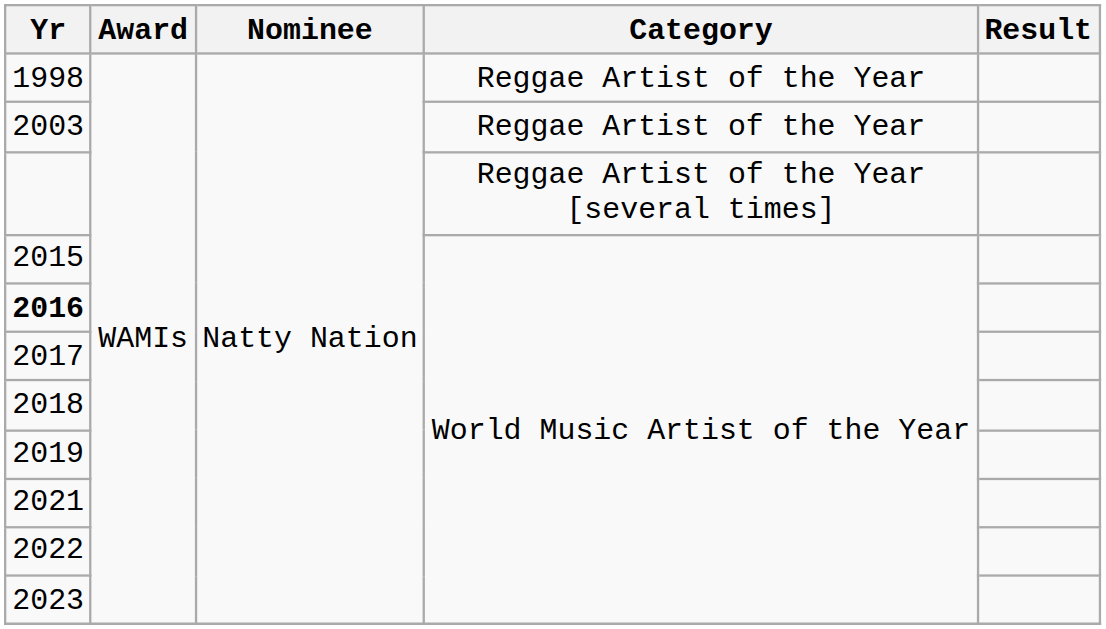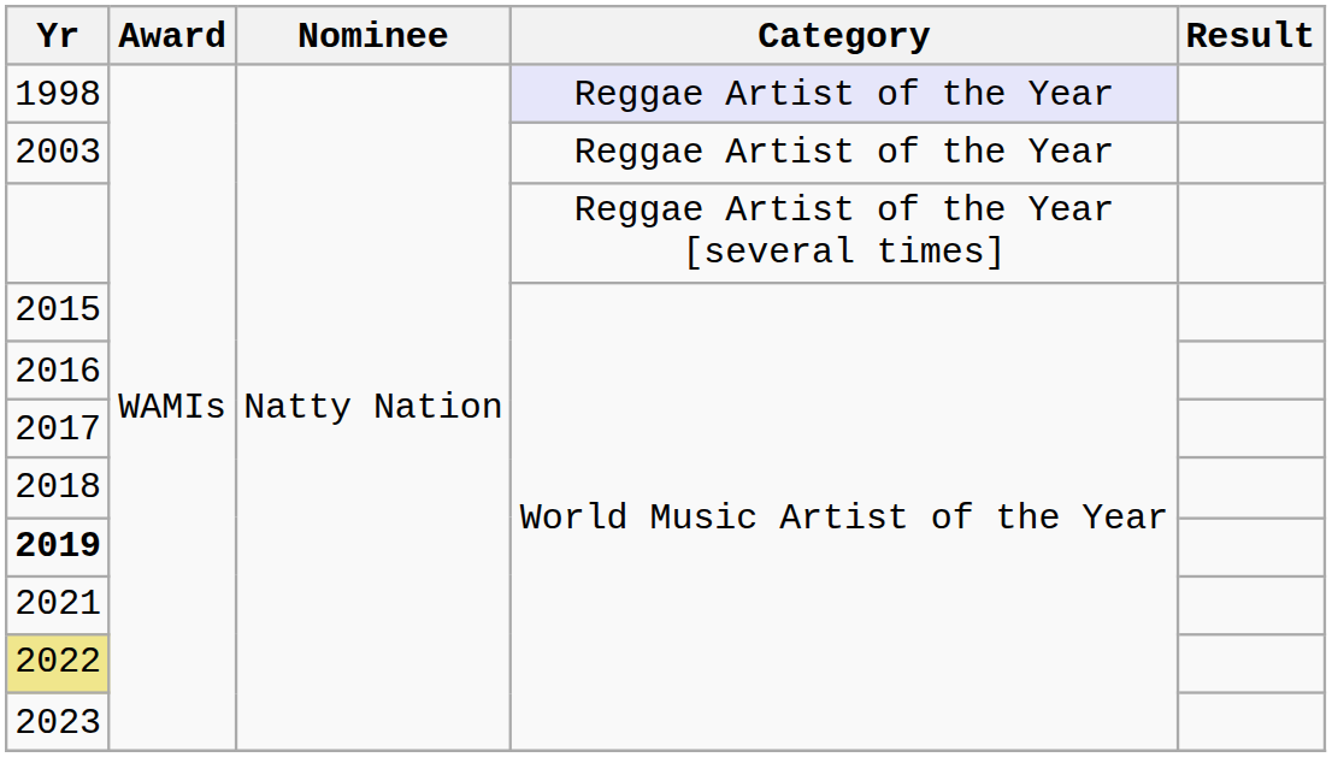1998 | Category: no background -> lavender background
2016 | Yr: bold -> normal
2019 | Yr: normal -> bold
2022 | Yr: no background -> khaki background
